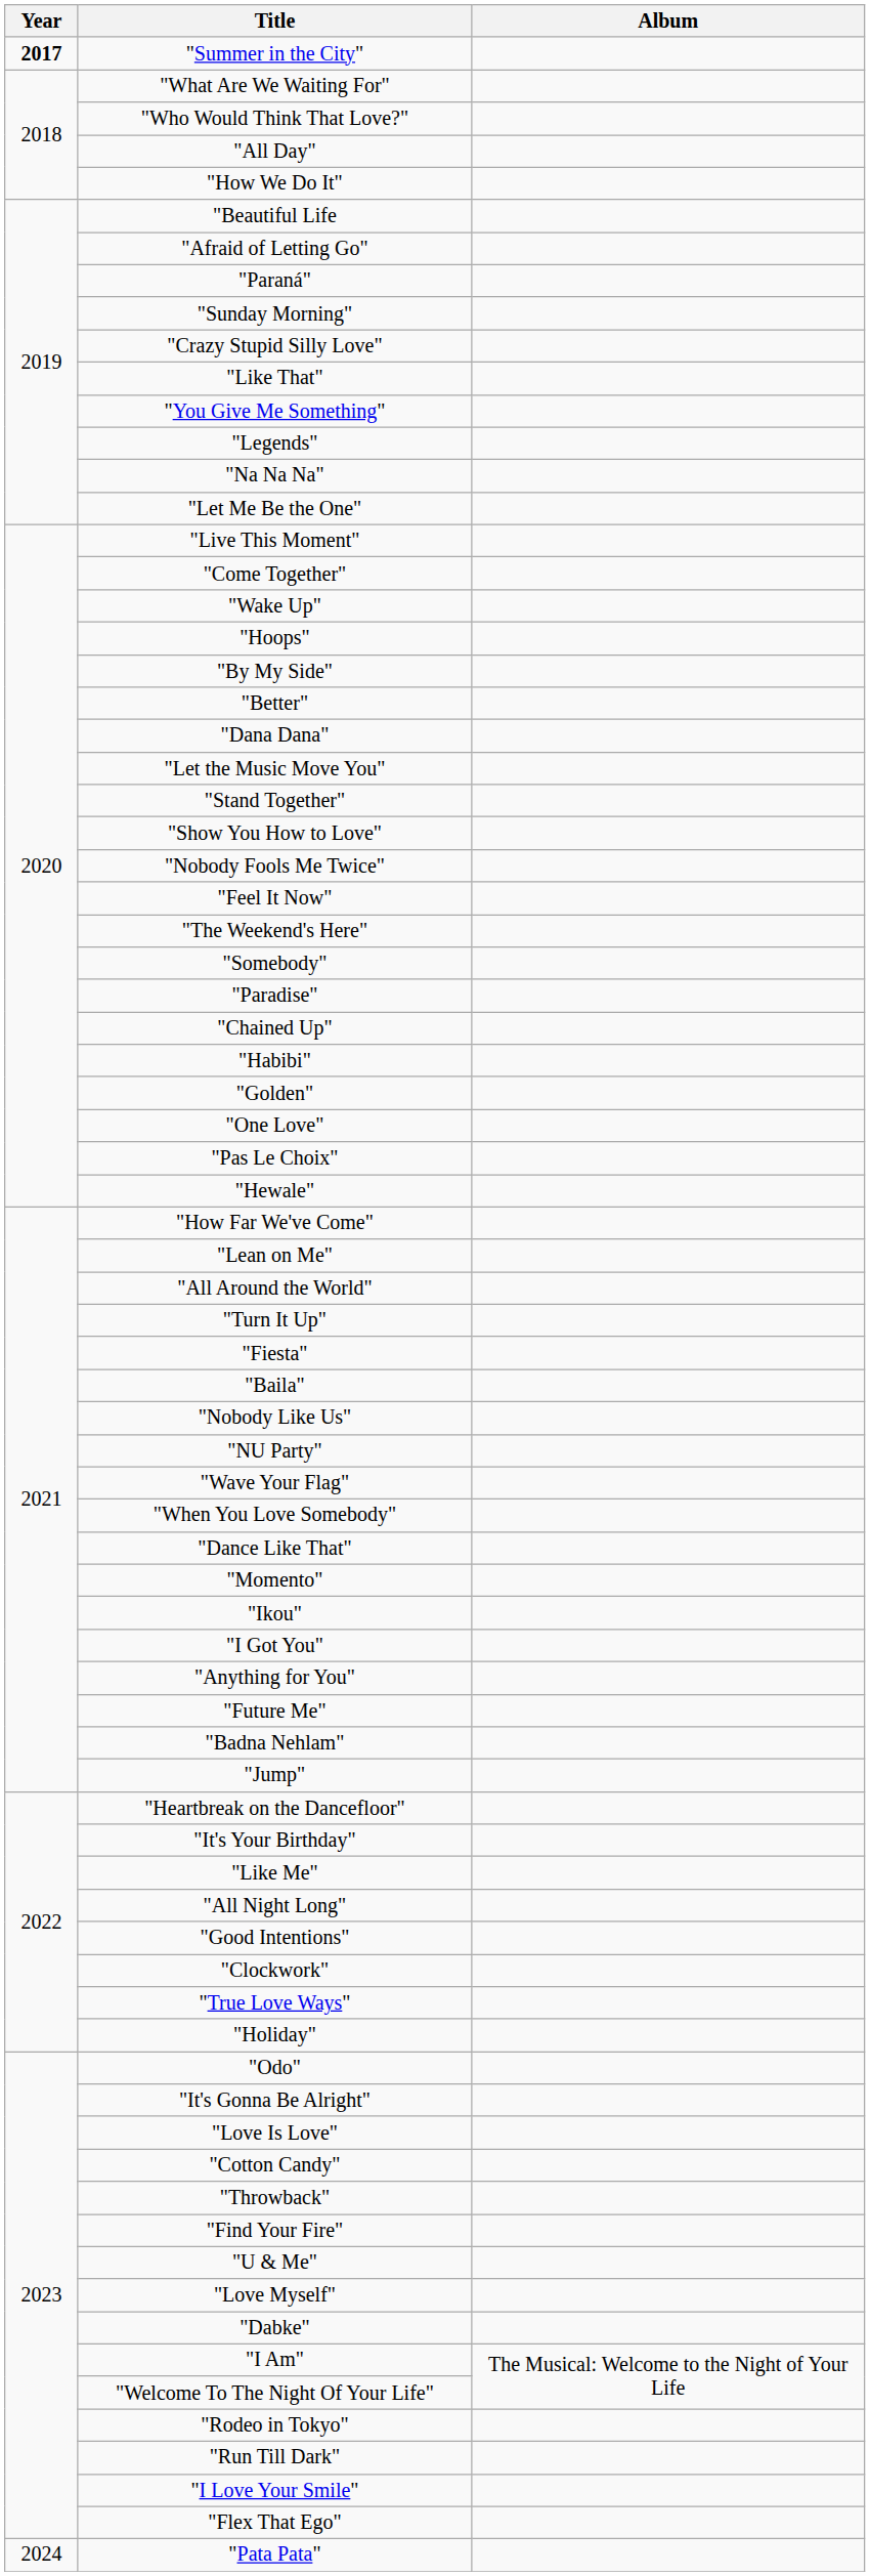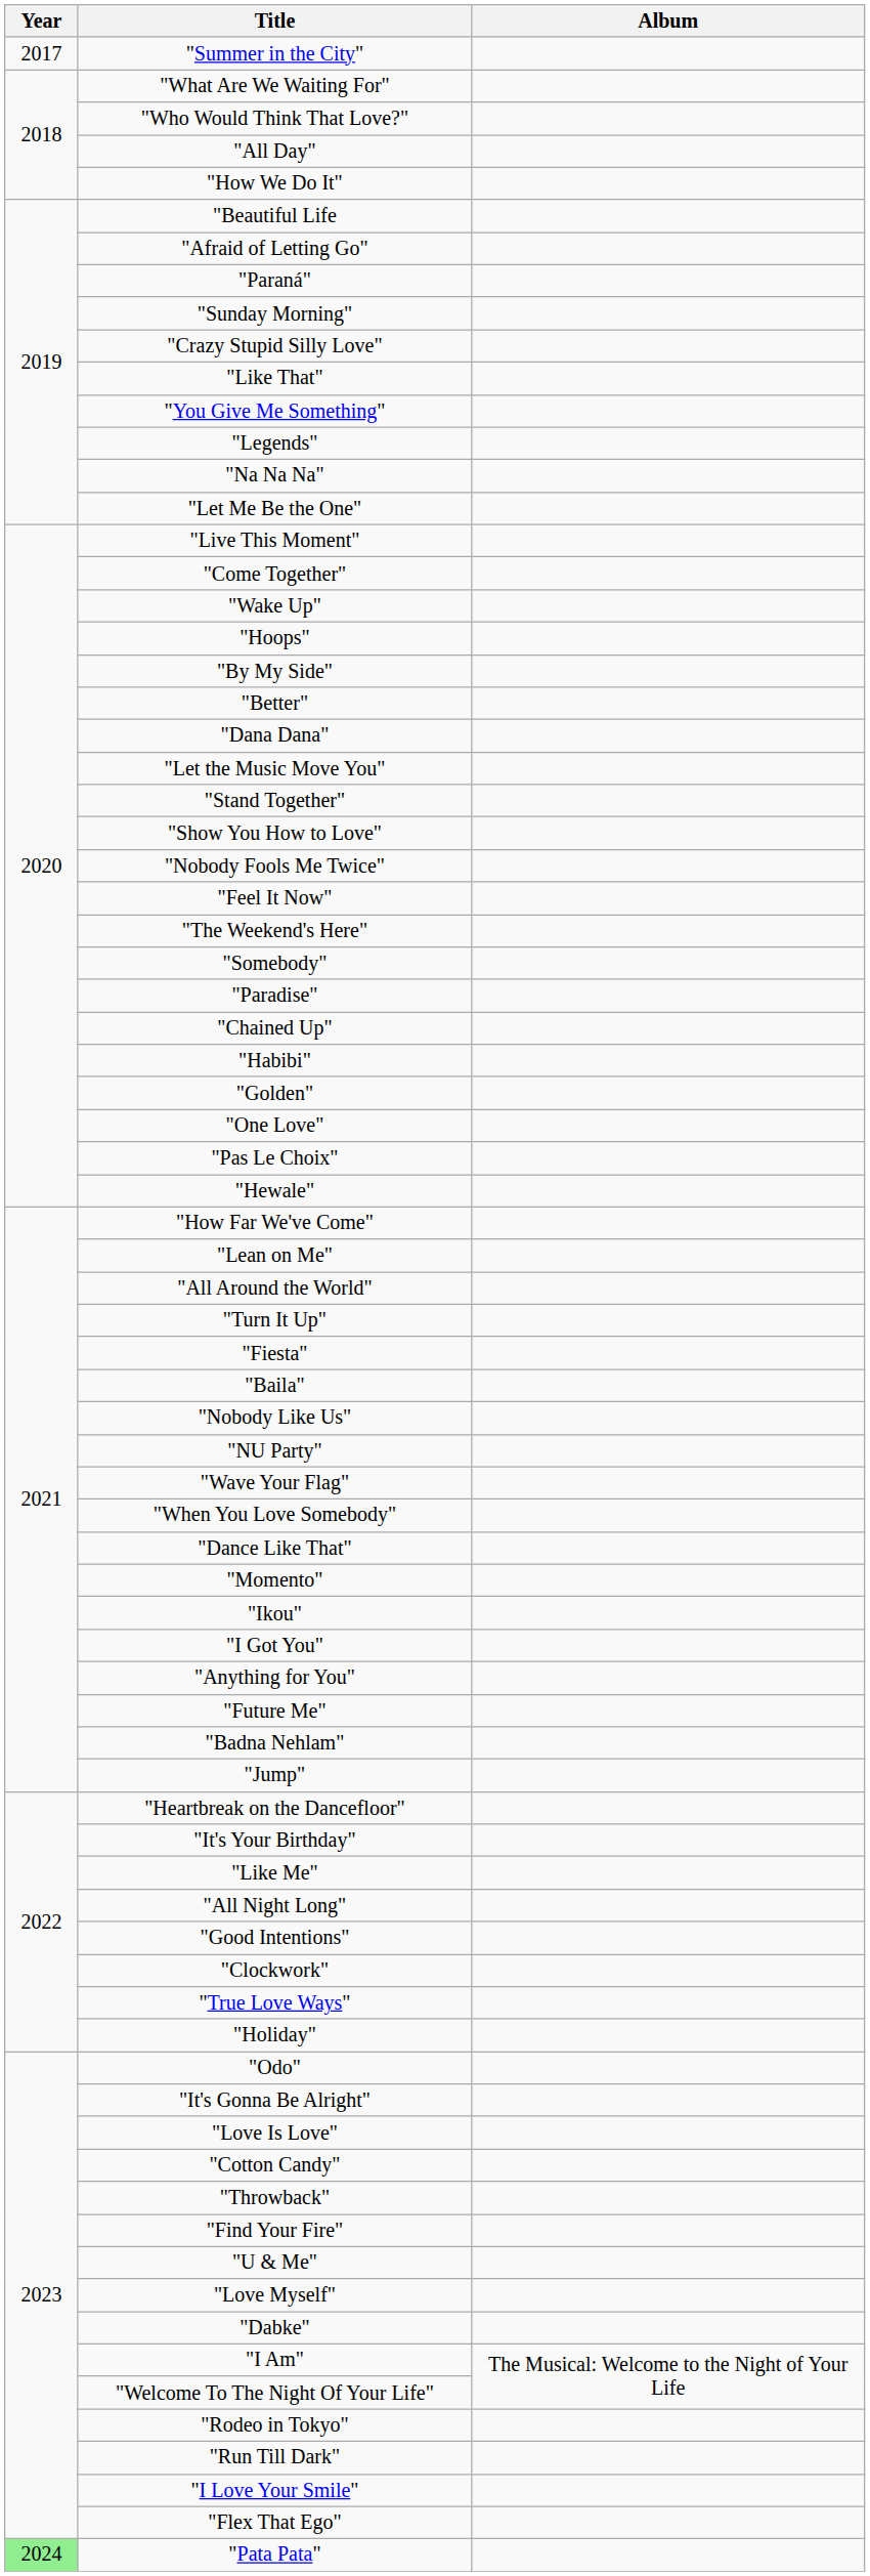"Summer in the City" | Year: bold -> normal
"Pata Pata" | Year: no background -> lightgreen background
